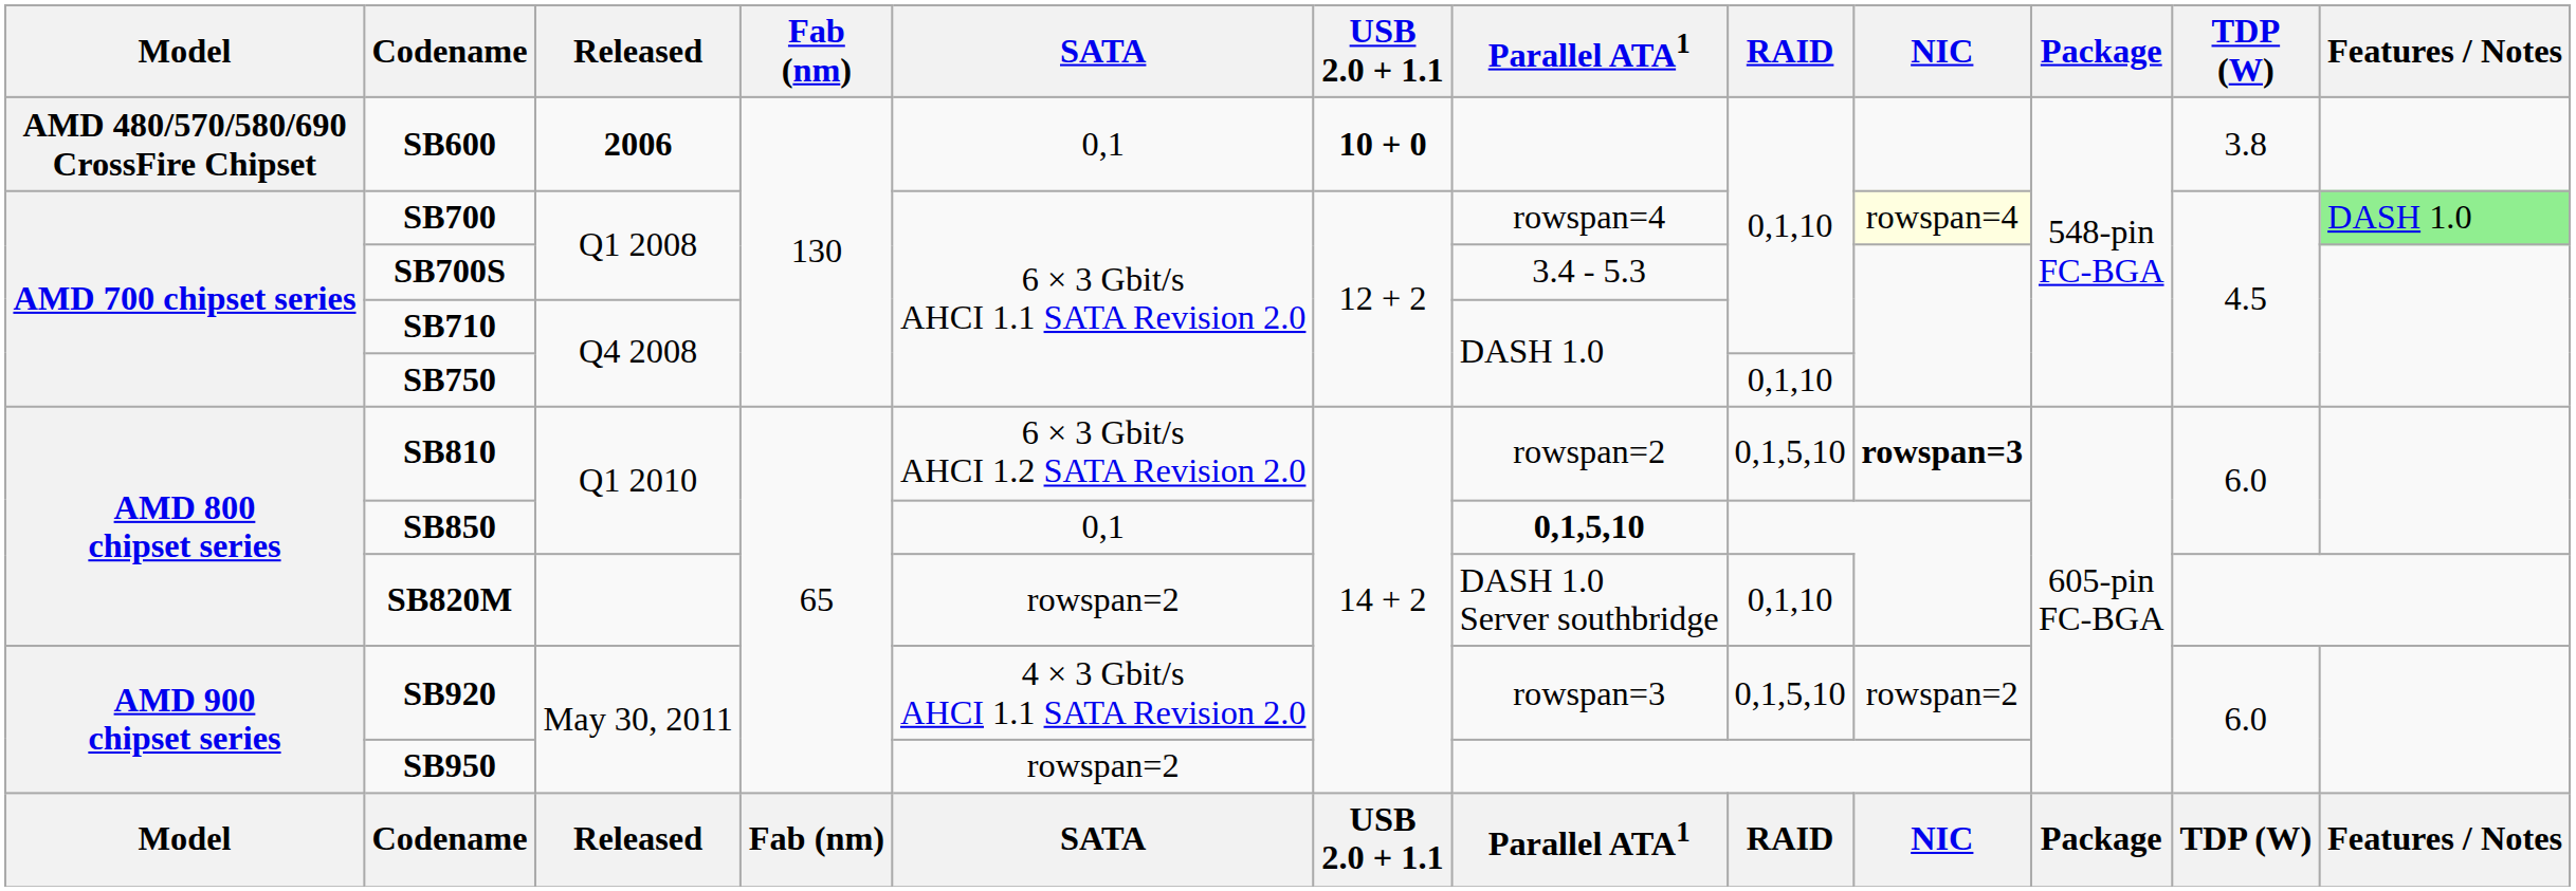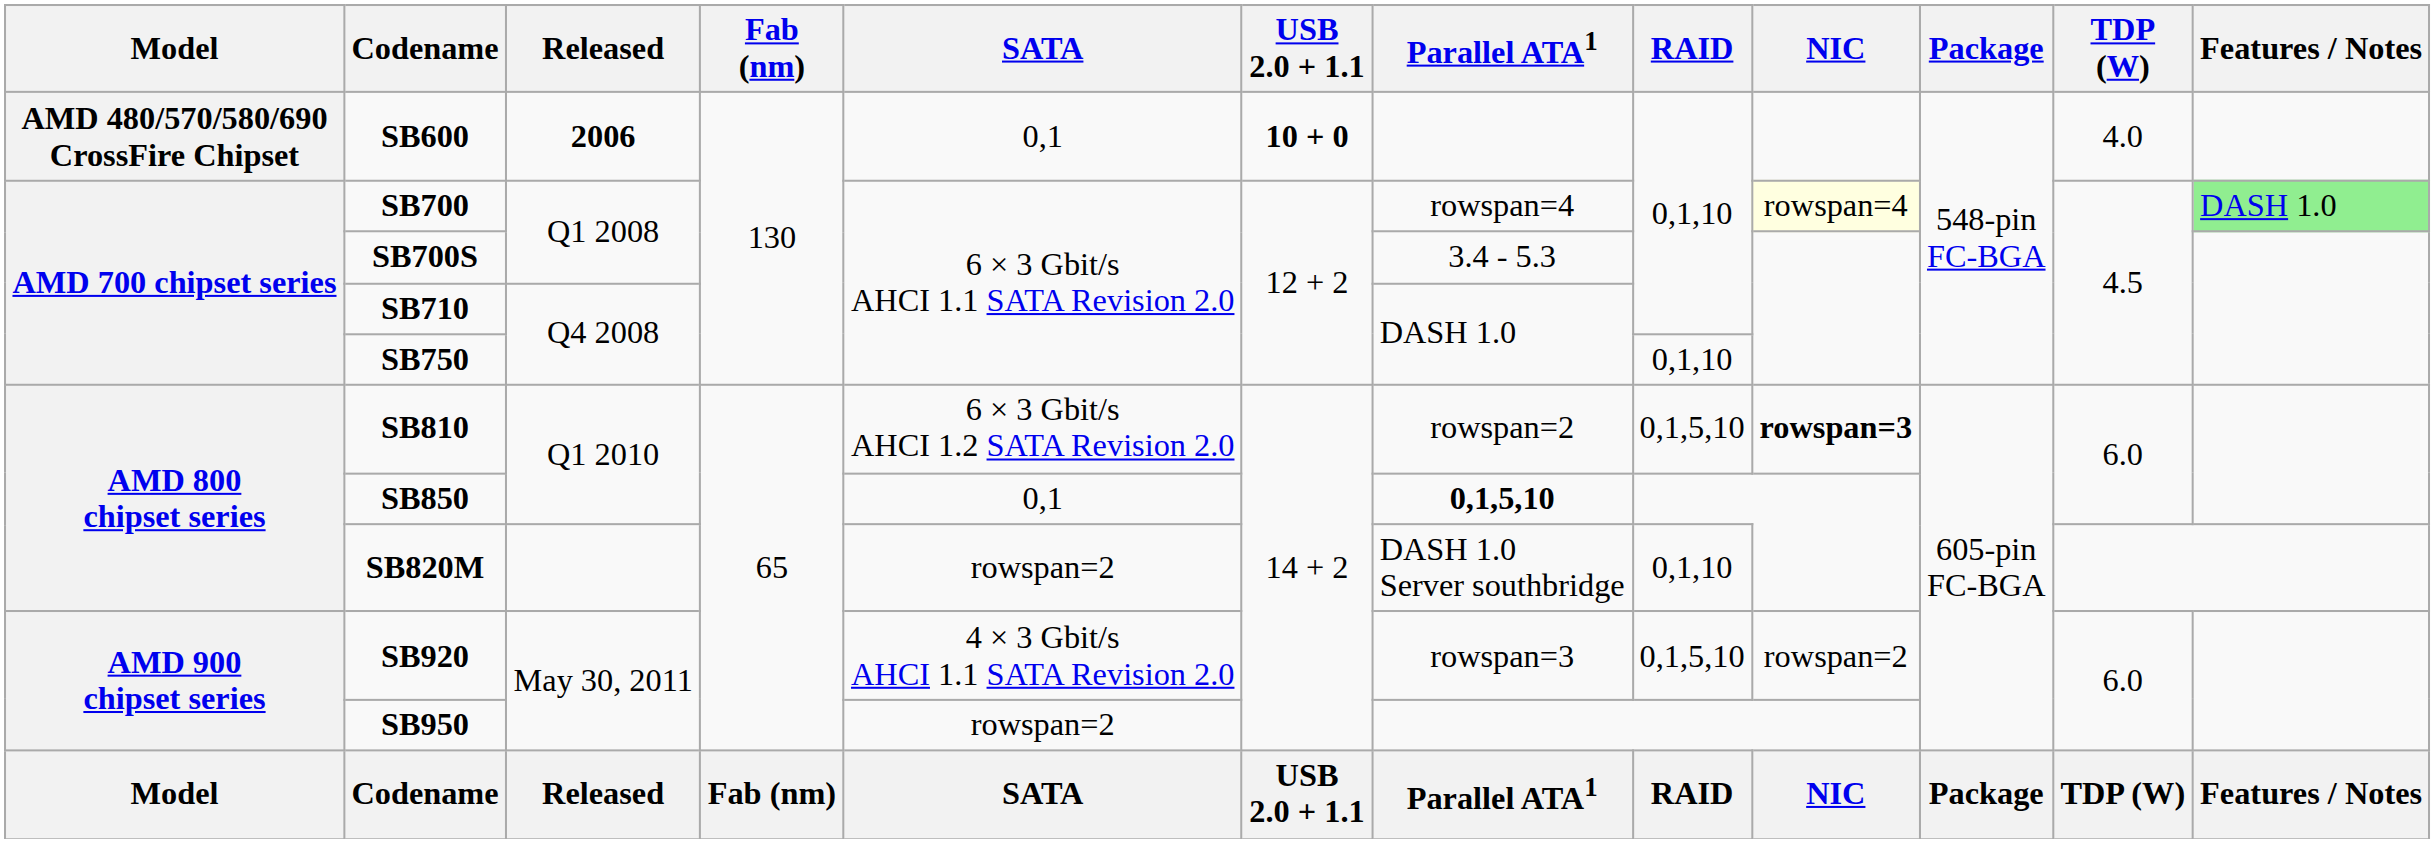SB600 | TDP (W): 3.8 -> 4.0
